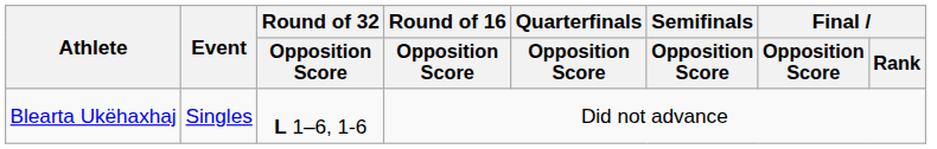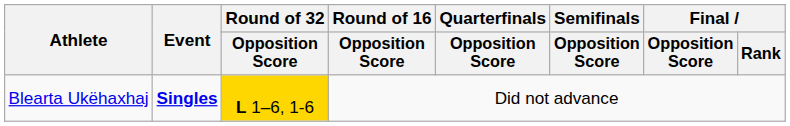Blearta Ukëhaxhaj | Event: normal -> bold
Blearta Ukëhaxhaj | Round of 32 / Opposition Score: no background -> gold background
